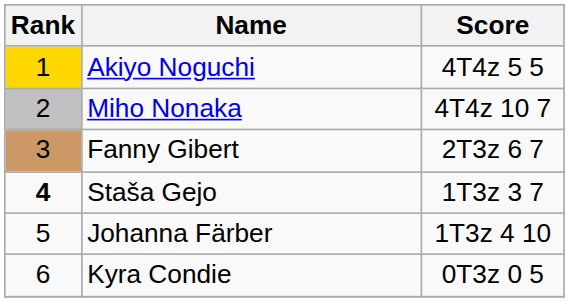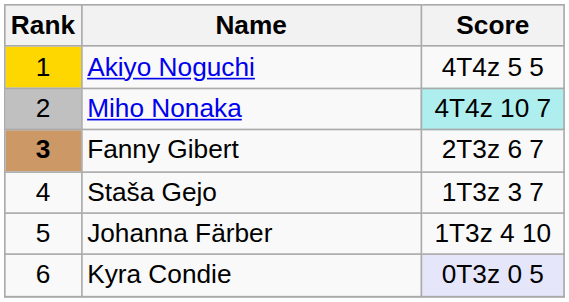Miho Nonaka | Score: no background -> paleturquoise background
Fanny Gibert | Rank: normal -> bold
Staša Gejo | Rank: bold -> normal
Kyra Condie | Score: no background -> lavender background
